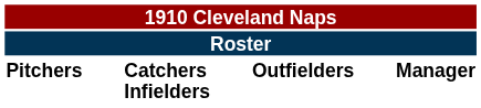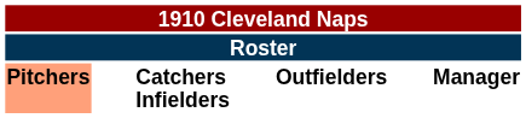Pitchers | column 1: no background -> lightsalmon background
